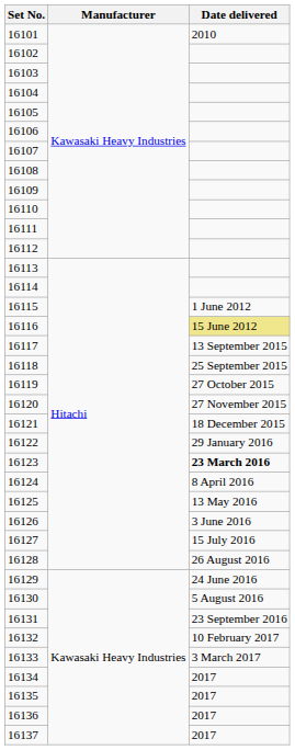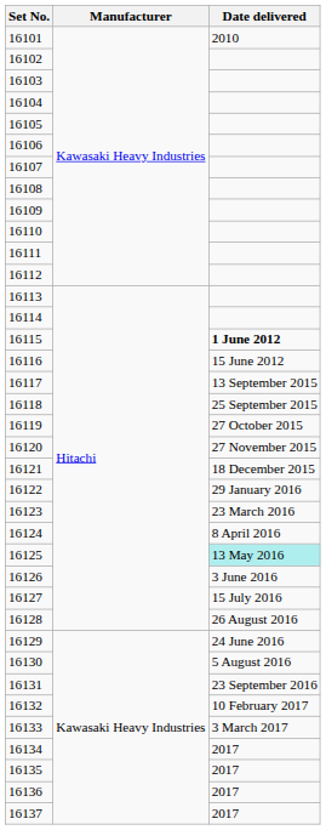16115 | Date delivered: normal -> bold
16116 | Date delivered: khaki background -> no background
16123 | Date delivered: bold -> normal
16125 | Date delivered: no background -> paleturquoise background
